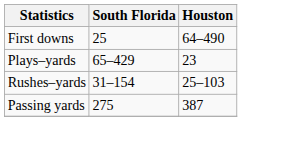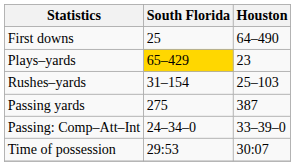Plays–yards | South Florida: no background -> gold background
+ row: Passing: Comp–Att–Int | 24–34–0 | 33–39–0
+ row: Time of possession | 29:53 | 30:07
